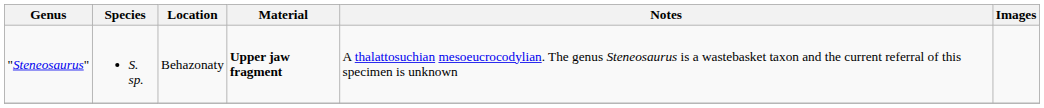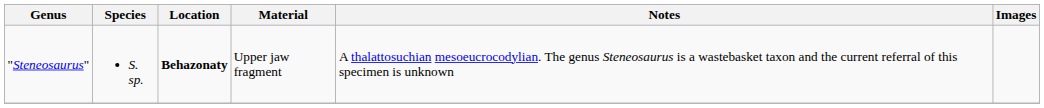"Steneosaurus" | Location: normal -> bold
"Steneosaurus" | Material: bold -> normal
